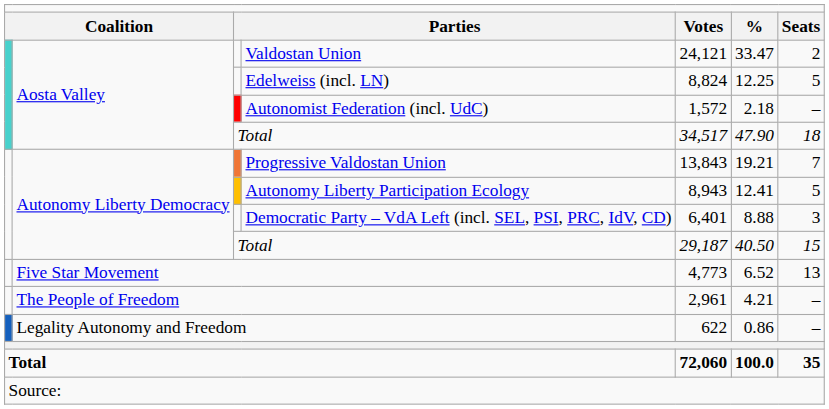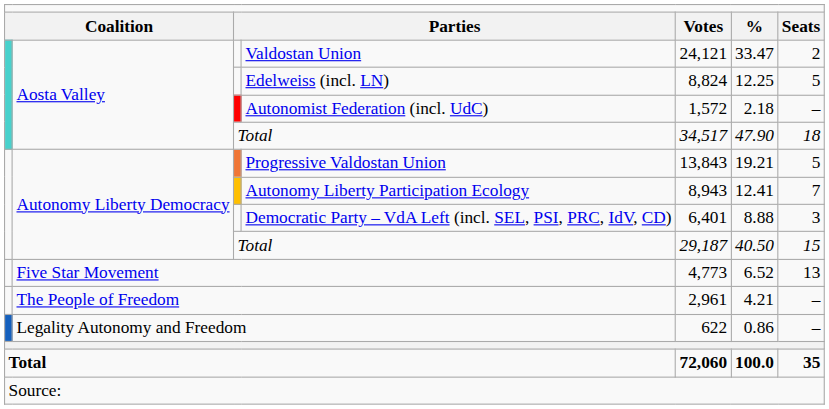Progressive Valdostan Union | column 7: 7 -> 5
Autonomy Liberty Participation Ecology | column 7: 5 -> 7
